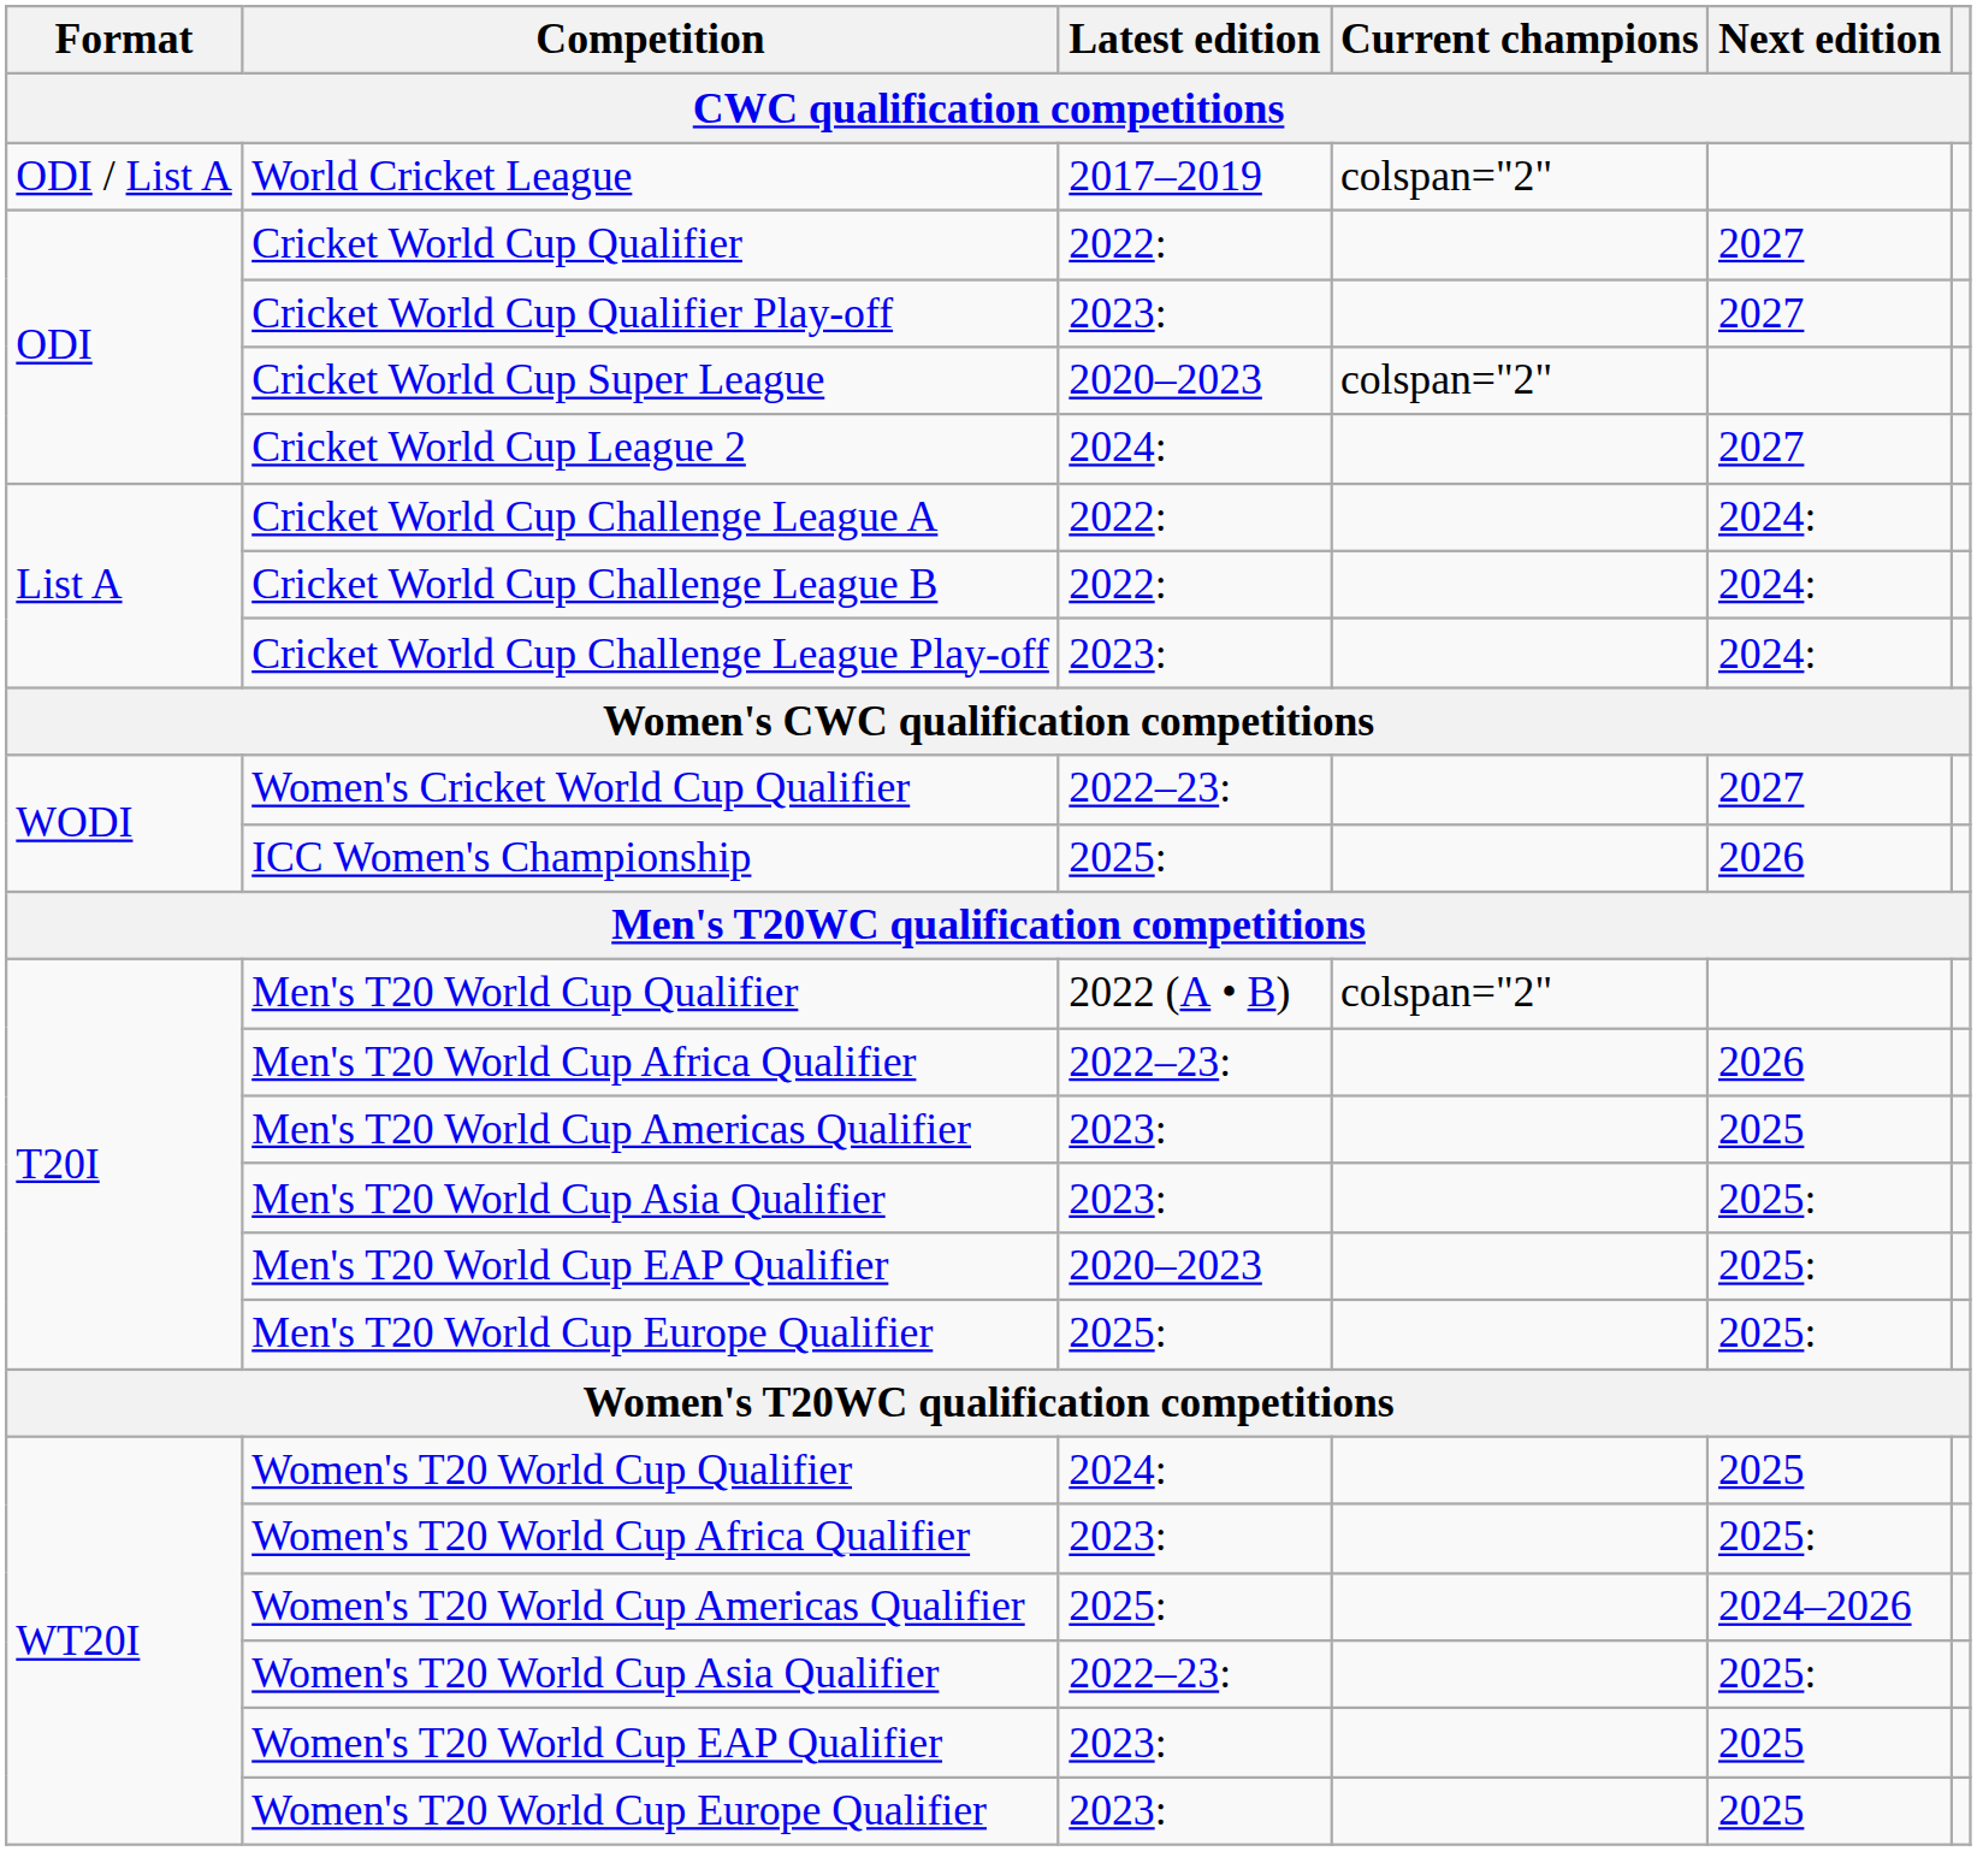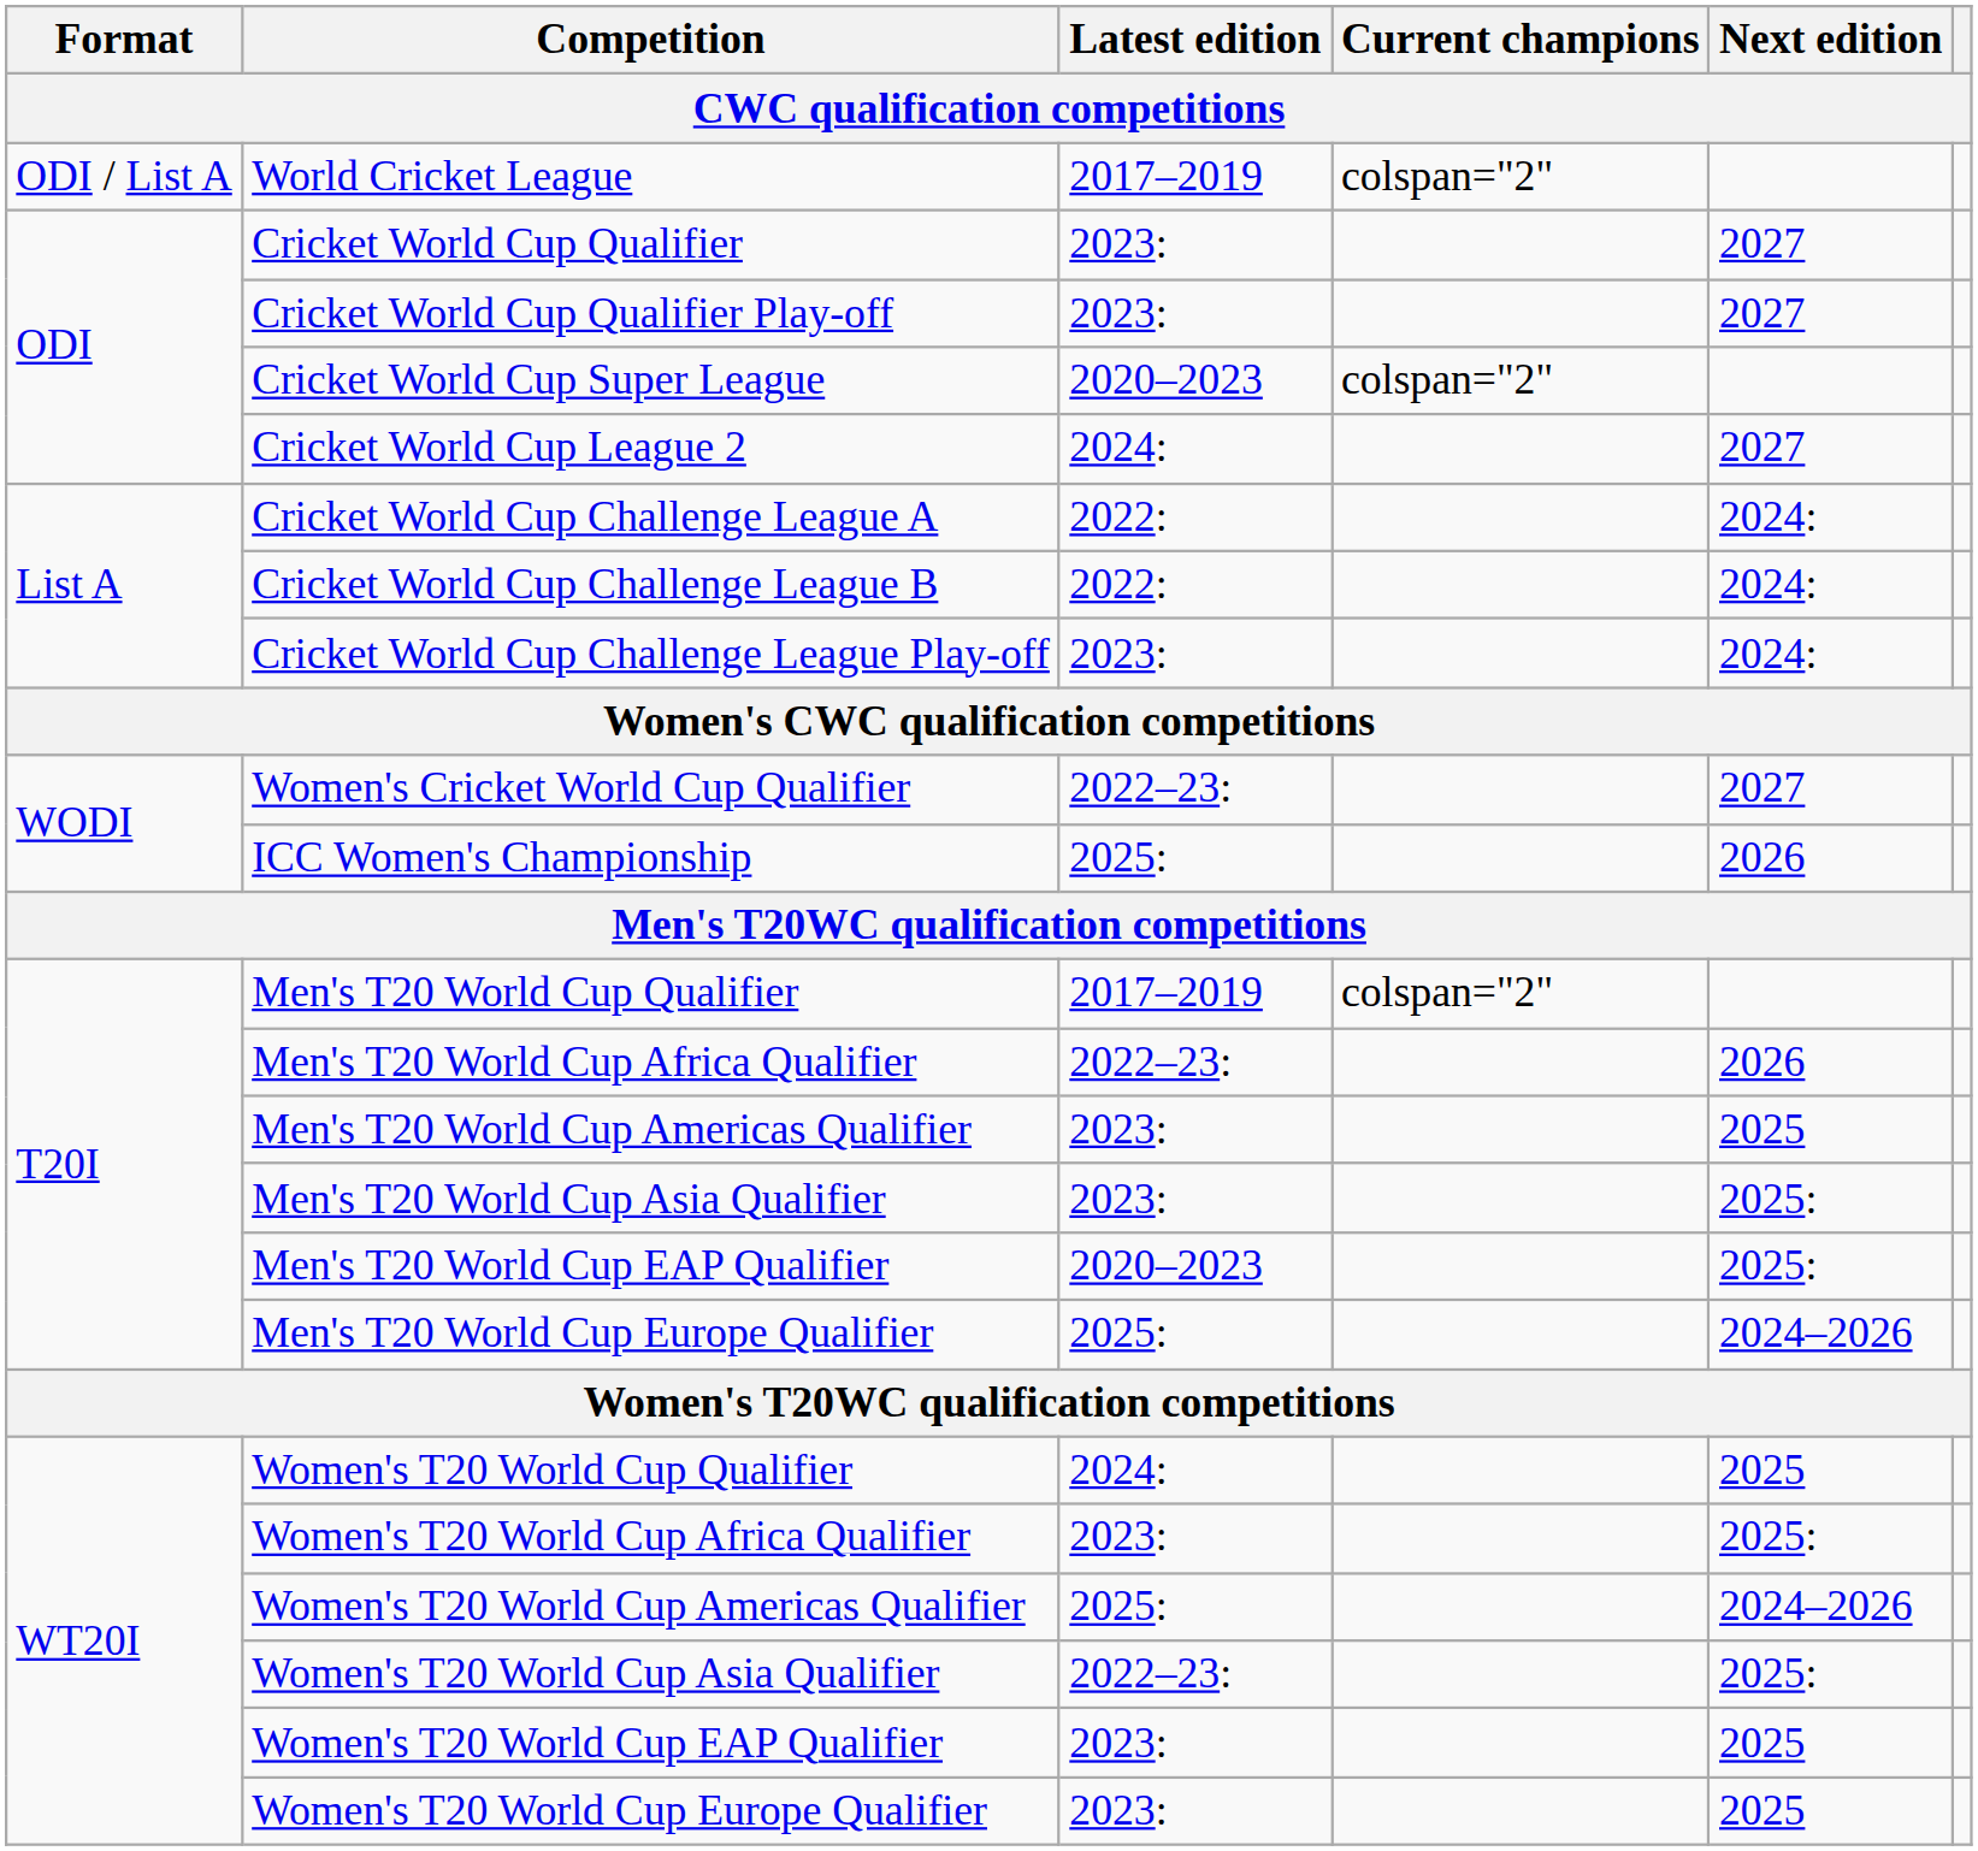Cricket World Cup Qualifier | Latest edition: 2022: -> 2023:
Men's T20 World Cup Qualifier | Latest edition: 2022 (A • B) -> 2017–2019
Men's T20 World Cup Europe Qualifier | Next edition: 2025: -> 2024–2026
